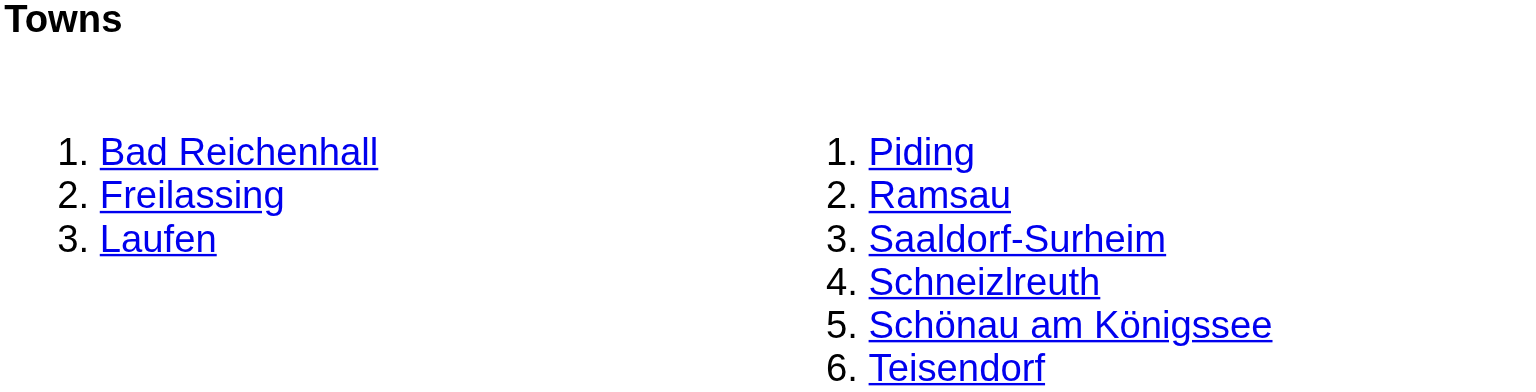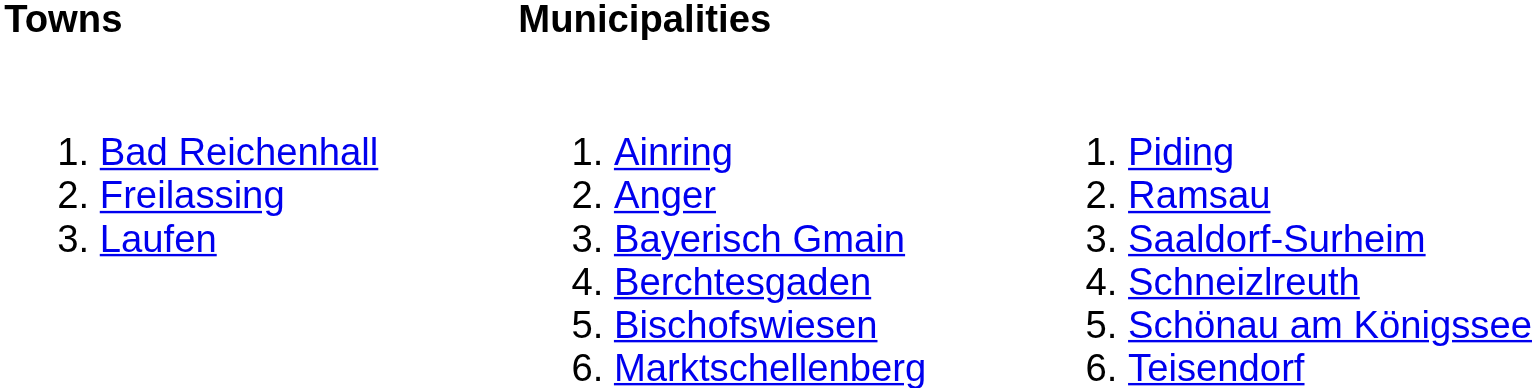+ column: Municipalities | Ainring Anger Bayerisch Gmain Berchtesgaden Bischofswiesen Marktschellenberg
